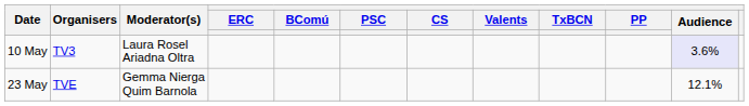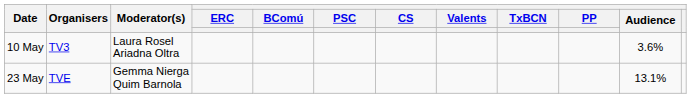10 May | Audience: lavender background -> no background
23 May | Audience: 12.1% -> 13.1%
